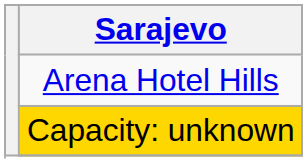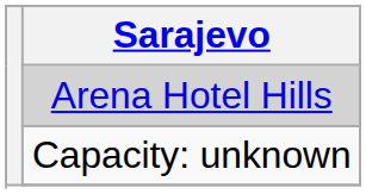Arena Hotel Hills | Sarajevo: no background -> lightgrey background
Capacity: unknown | Sarajevo: gold background -> no background
